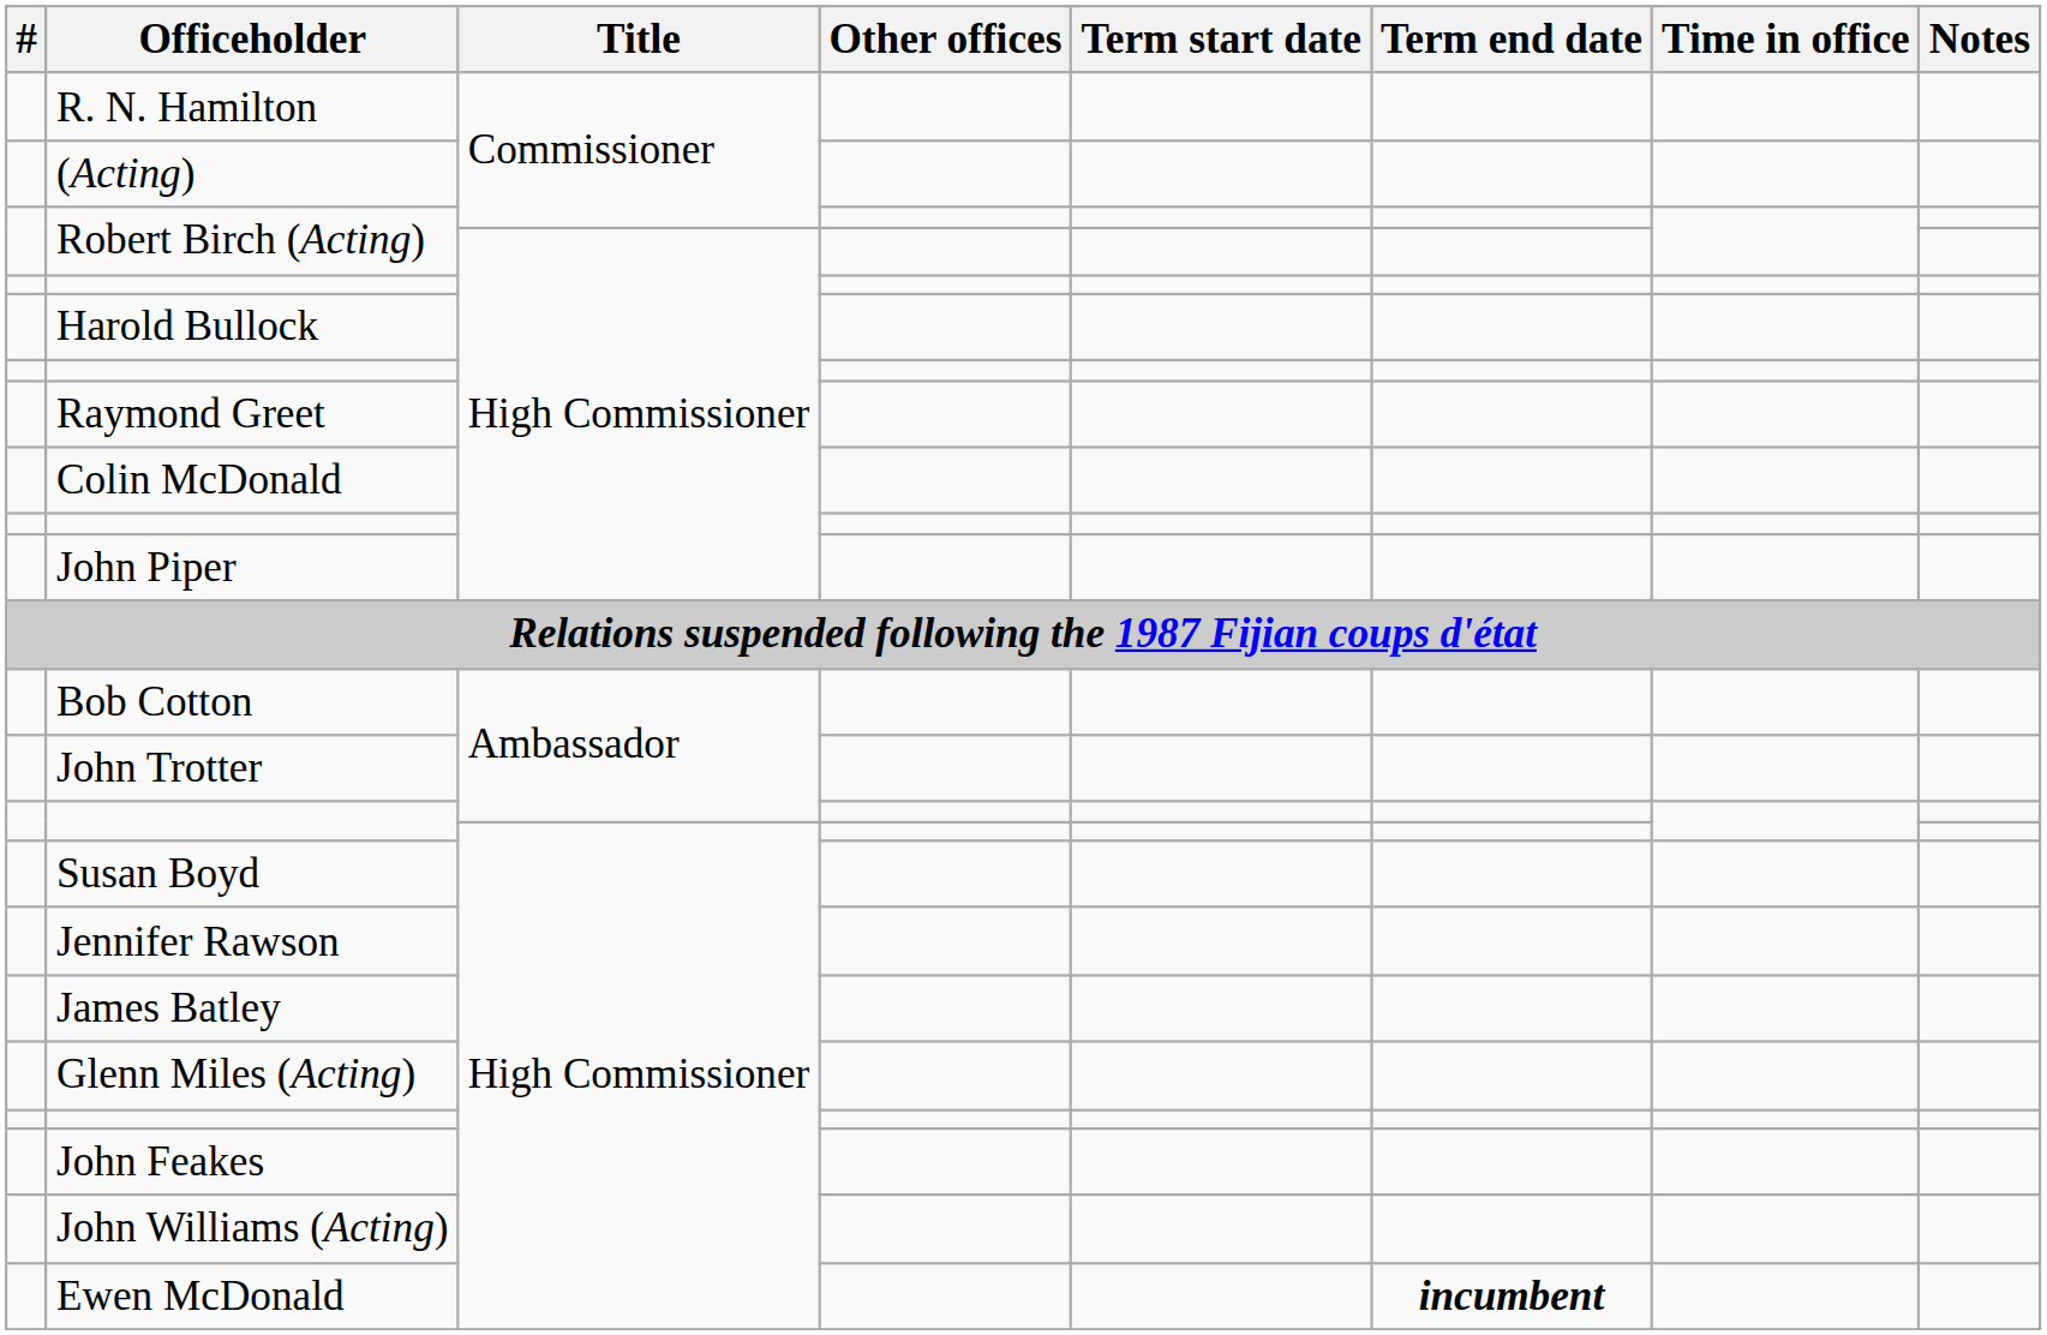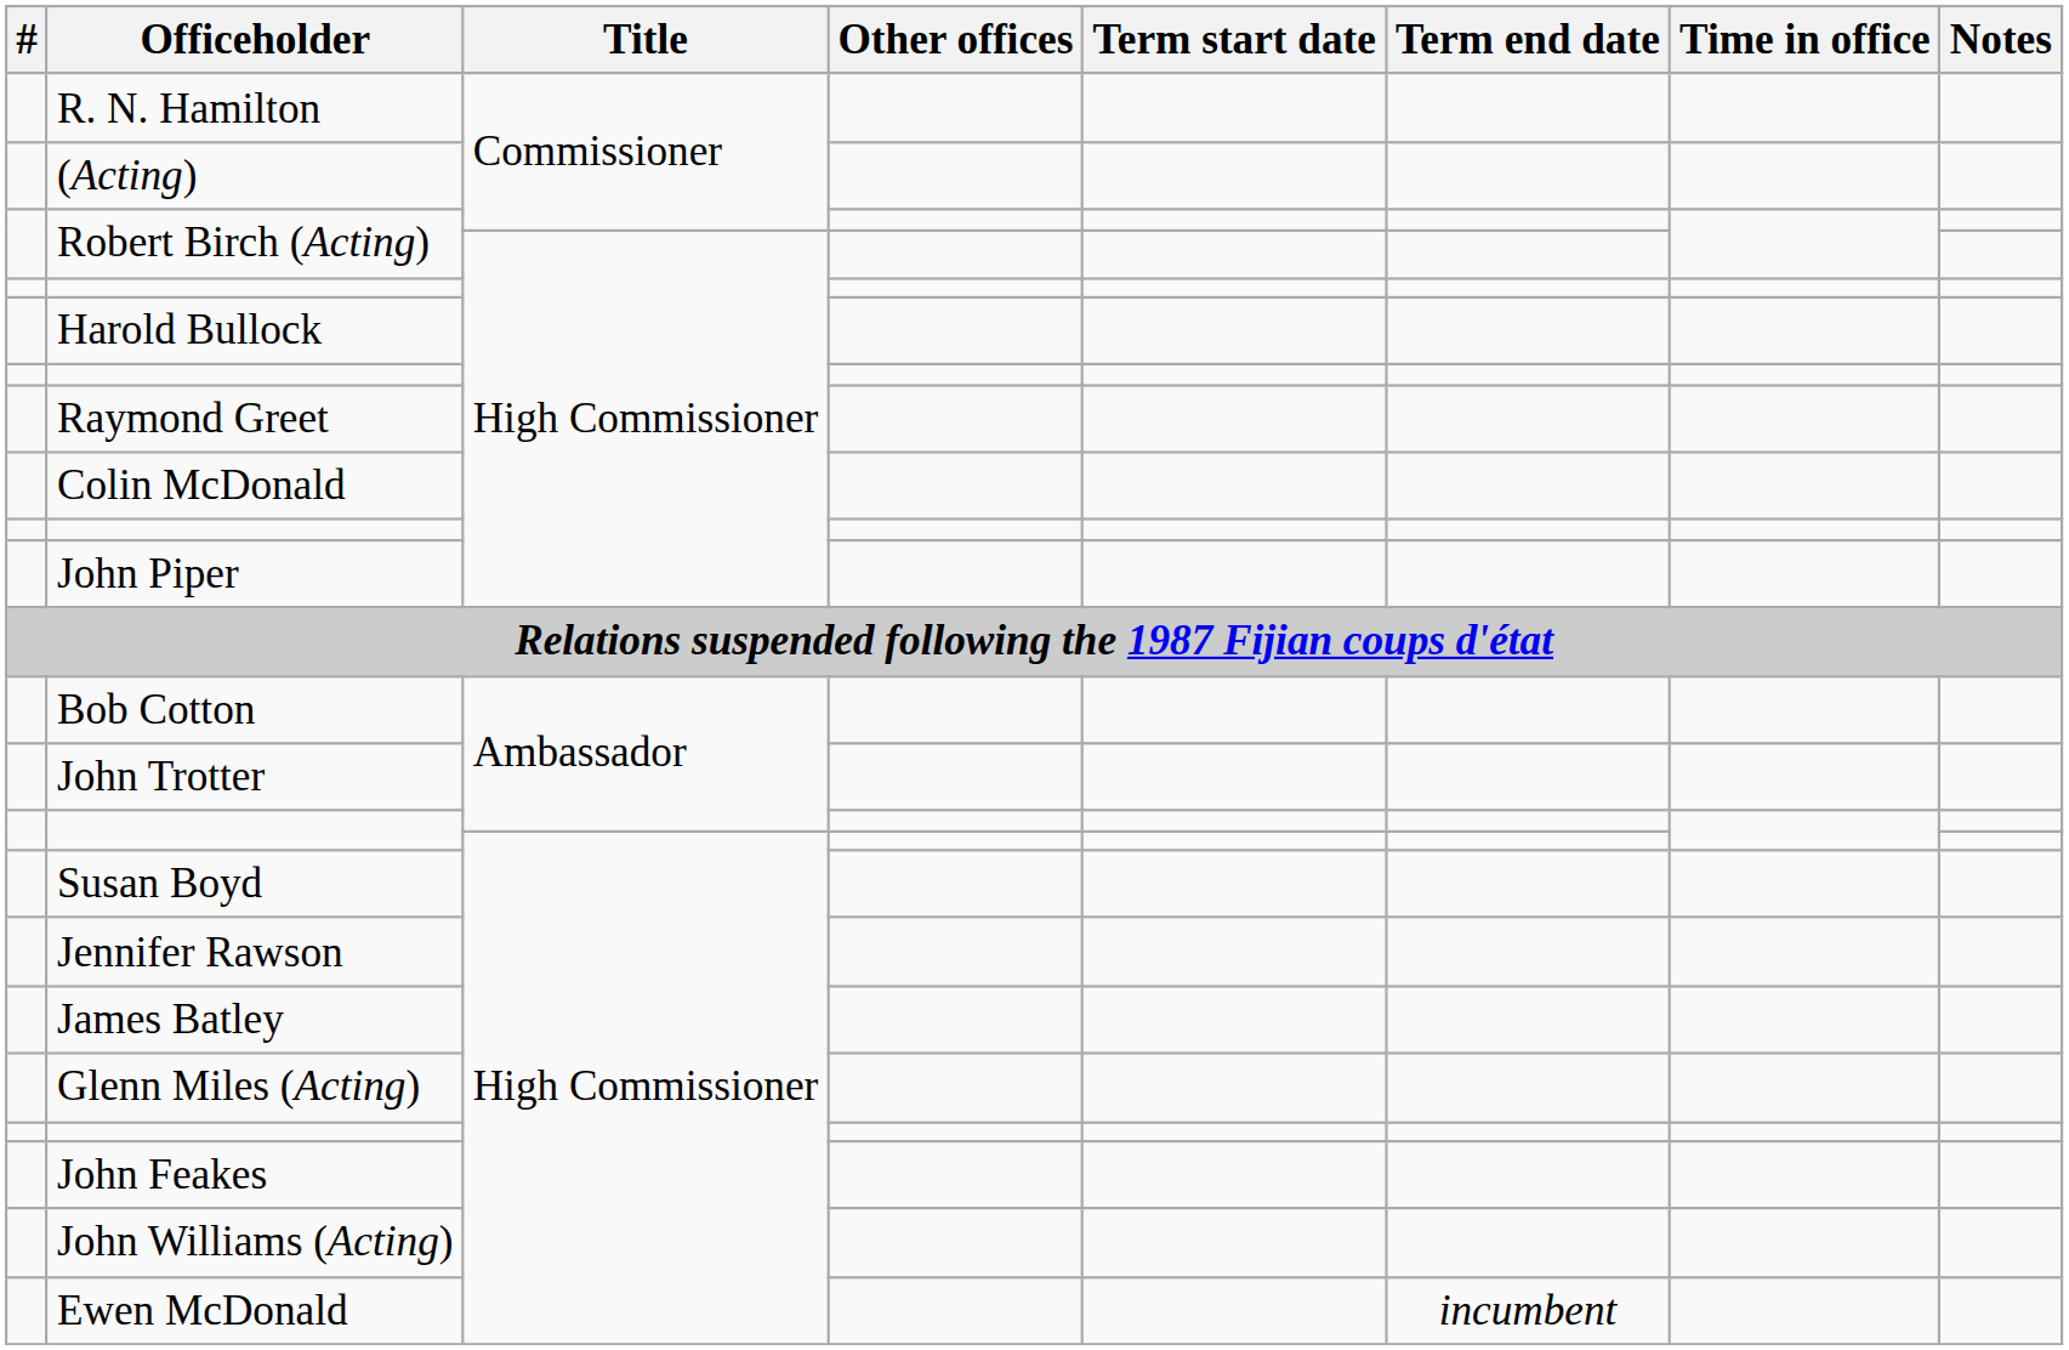Ewen McDonald | Term end date: bold -> normal
